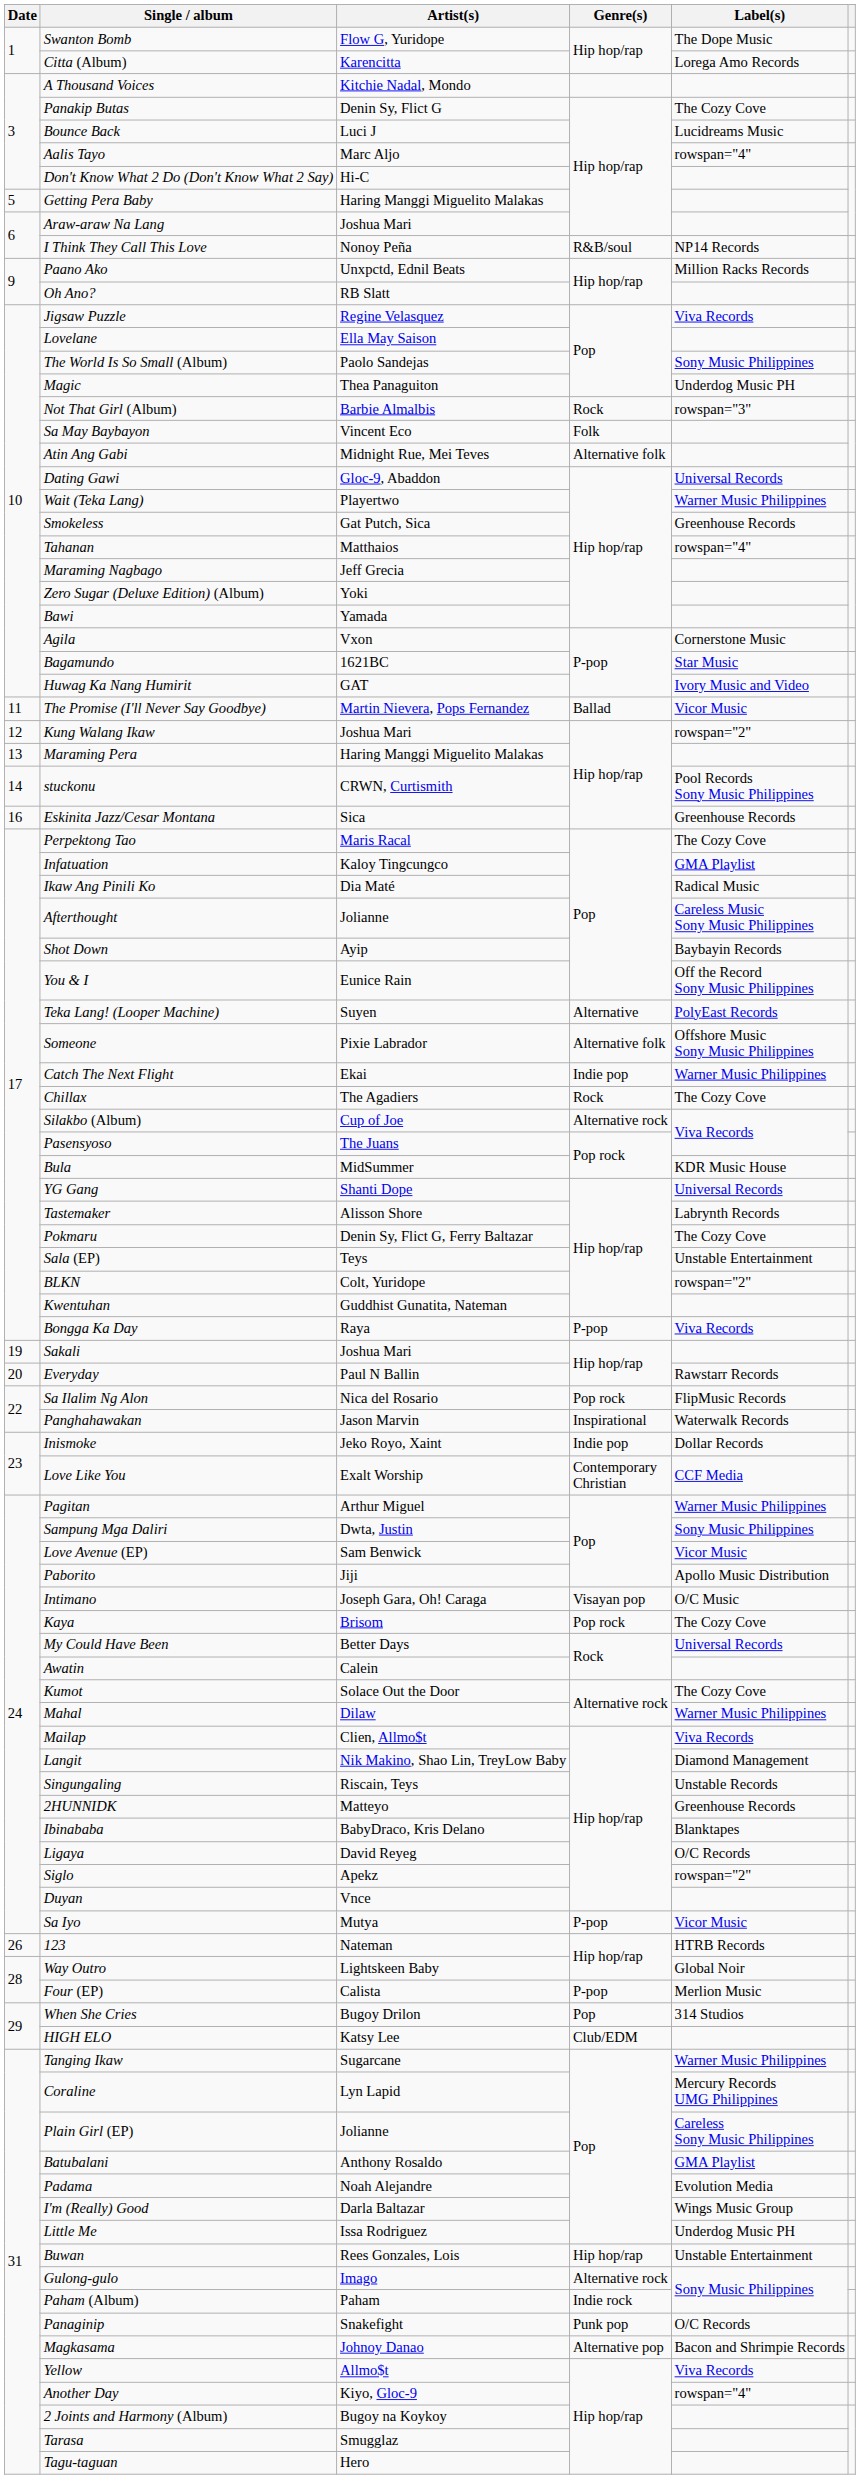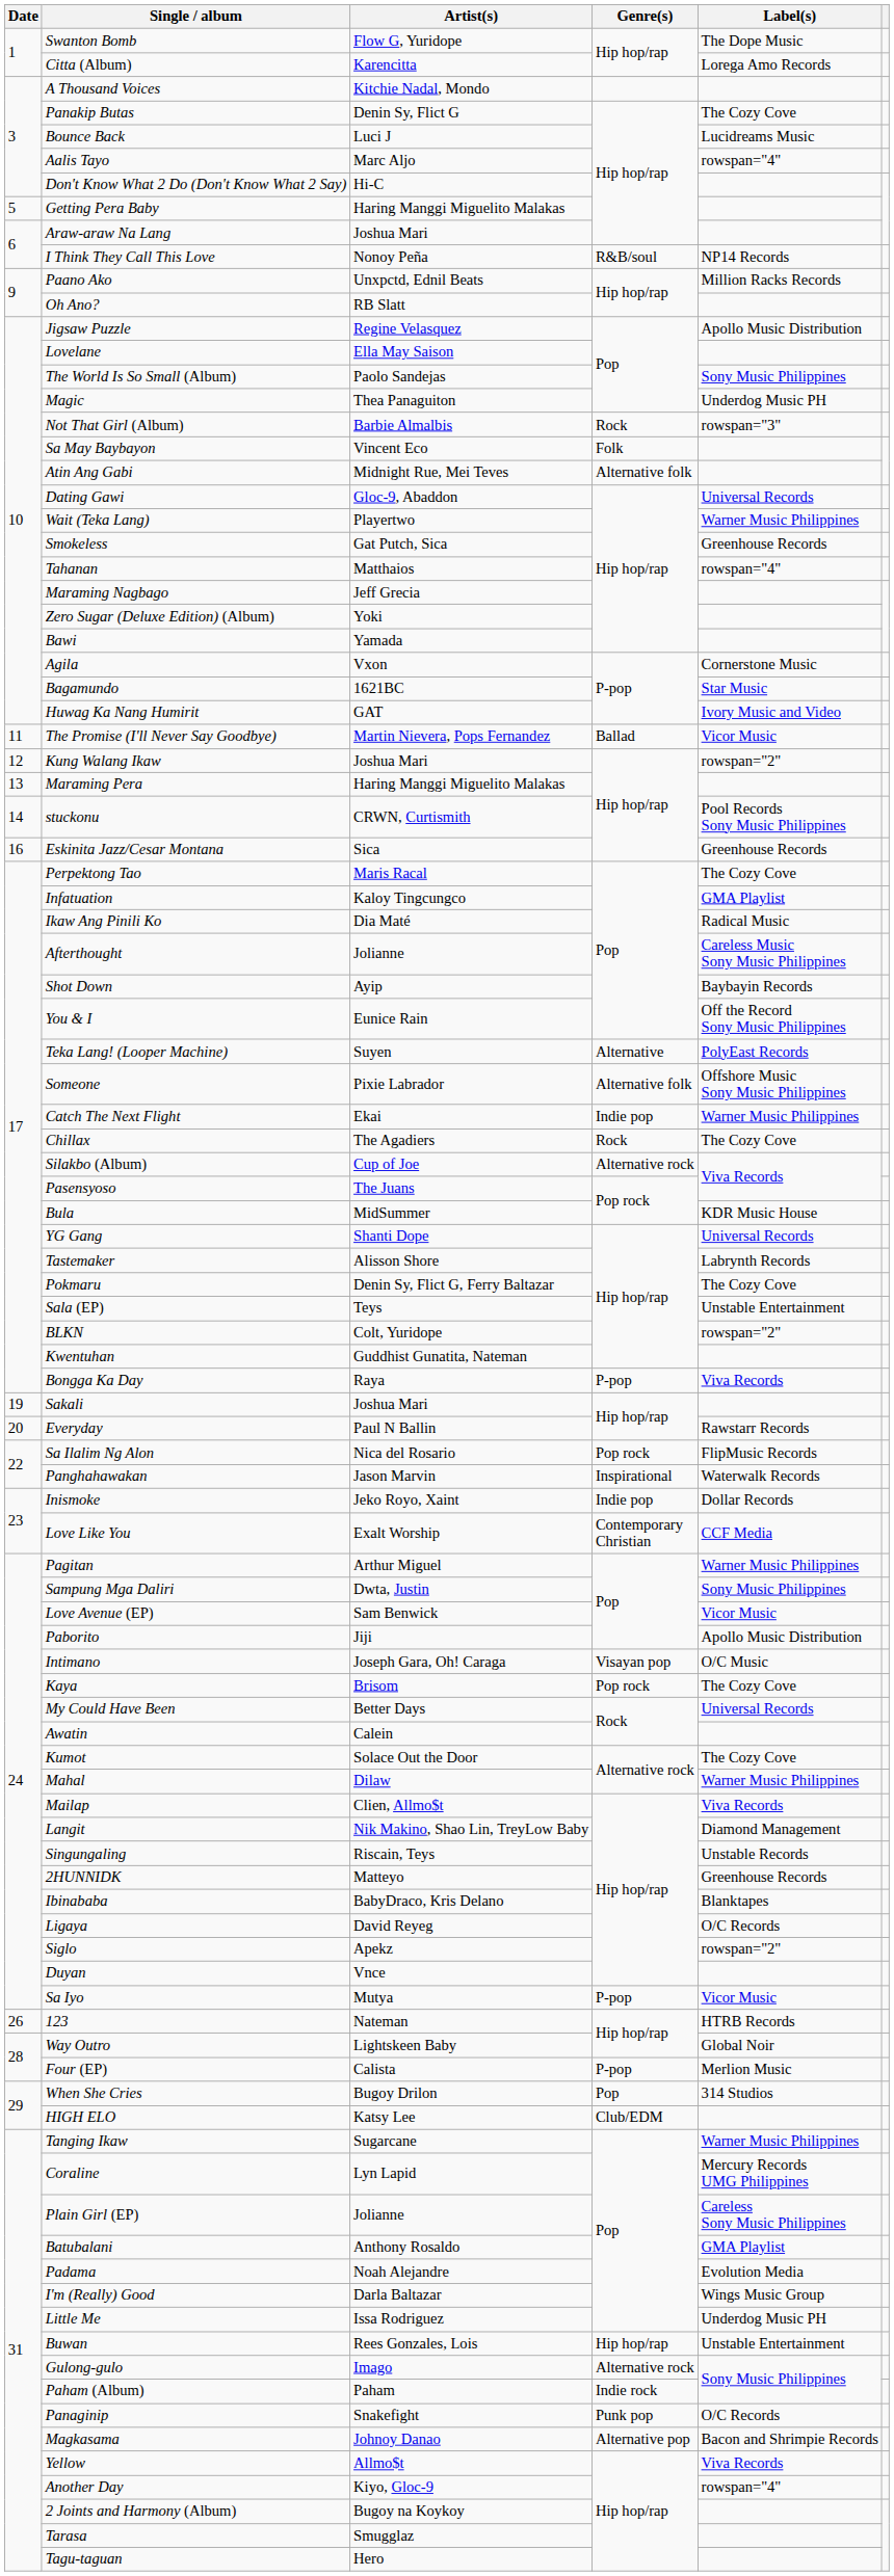Jigsaw Puzzle | Label(s): Viva Records -> Apollo Music Distribution
